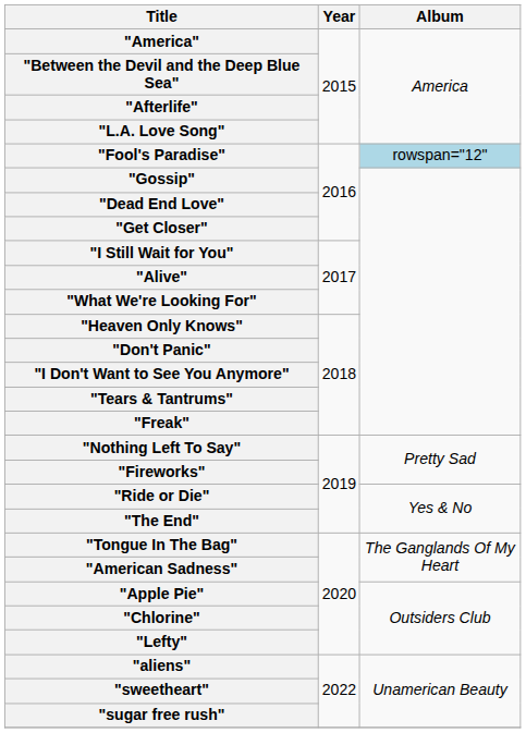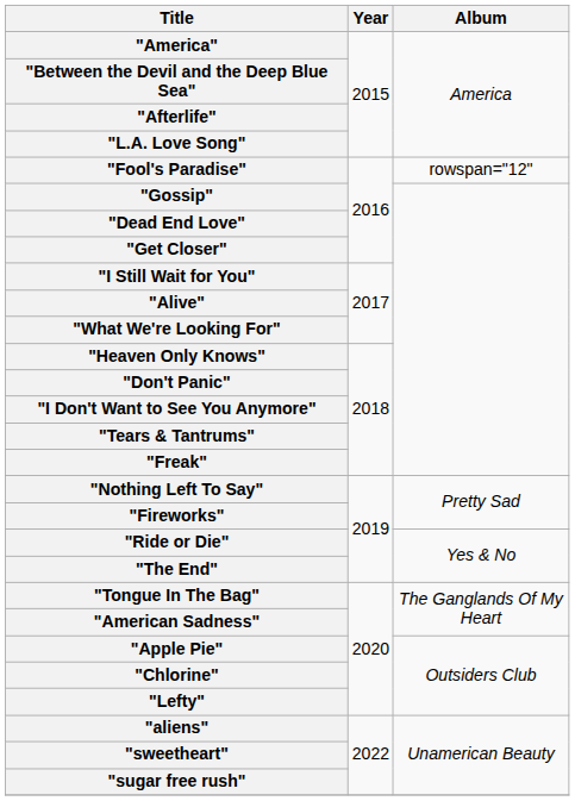"Fool's Paradise" | Album: lightblue background -> no background
